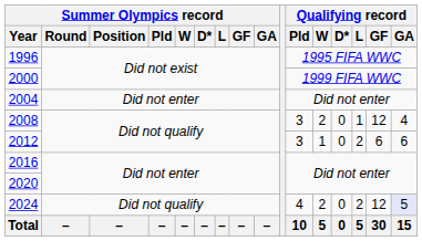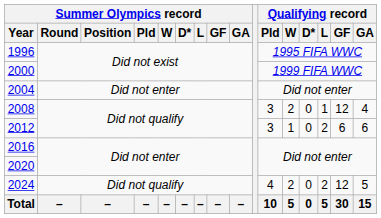2024 | Qualifying record / GA: lavender background -> no background
